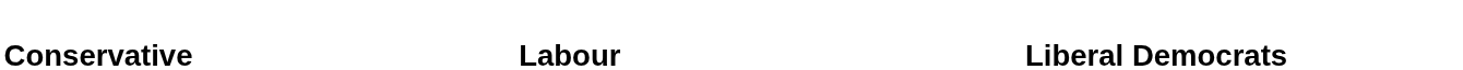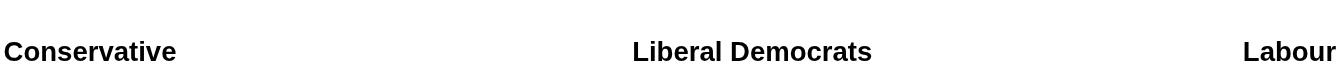columns swapped: 15 <-> 8
